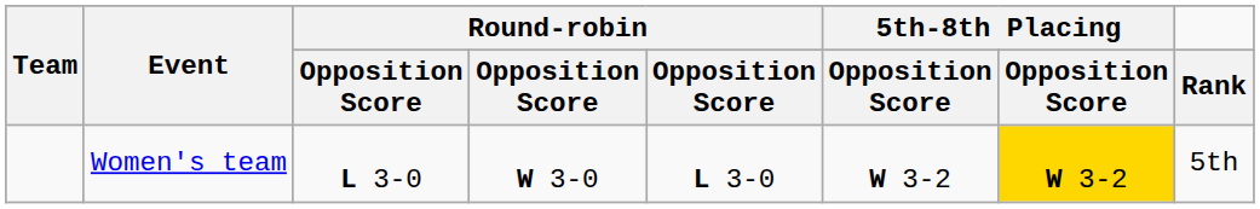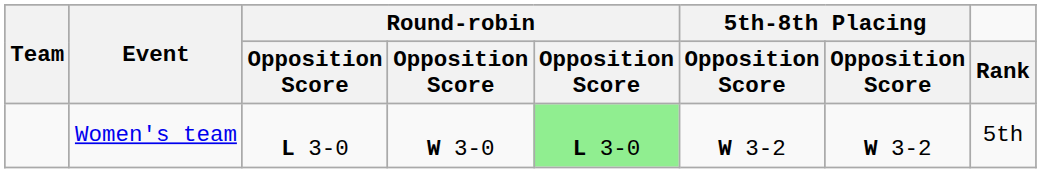Women's team | column 5: no background -> lightgreen background
Women's team | column 7: gold background -> no background
